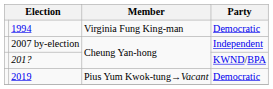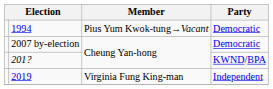1994 | Member: Virginia Fung King-man -> Pius Yum Kwok-tung→Vacant
2007 by-election | Party: Independent -> Democratic
2019 | Member: Pius Yum Kwok-tung→Vacant -> Virginia Fung King-man
2019 | Party: Democratic -> Independent
